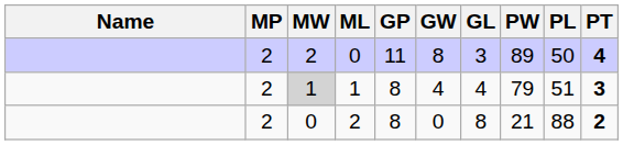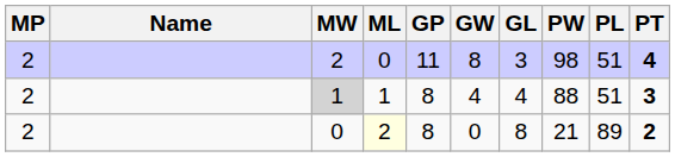columns swapped: Name <-> MP
row 2 | PW: 89 -> 98
row 2 | PL: 50 -> 51
row 3 | PW: 79 -> 88
row 4 | ML: no background -> lightyellow background
row 4 | PL: 88 -> 89
